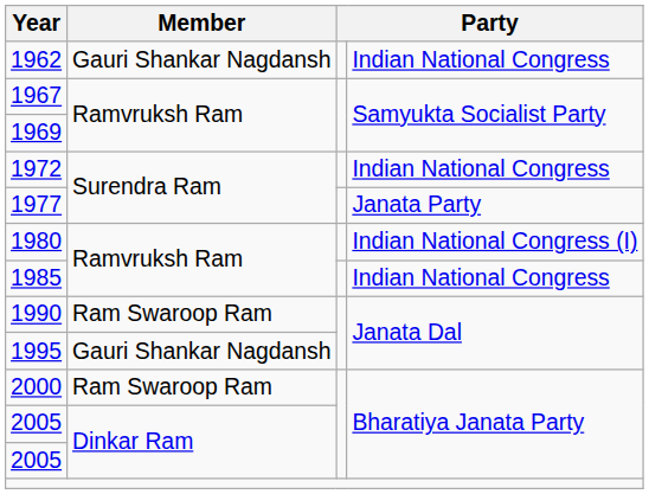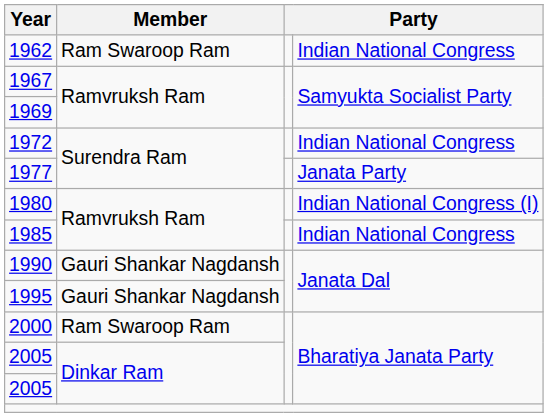1962 | Member: Gauri Shankar Nagdansh -> Ram Swaroop Ram
1990 | Member: Ram Swaroop Ram -> Gauri Shankar Nagdansh
